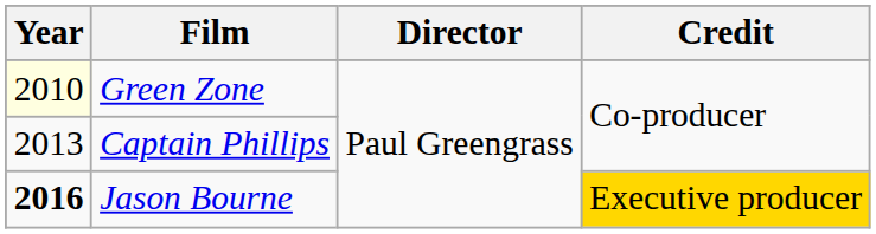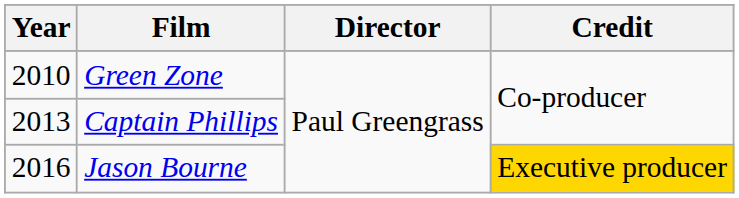Green Zone | Year: lightyellow background -> no background
Jason Bourne | Year: bold -> normal
